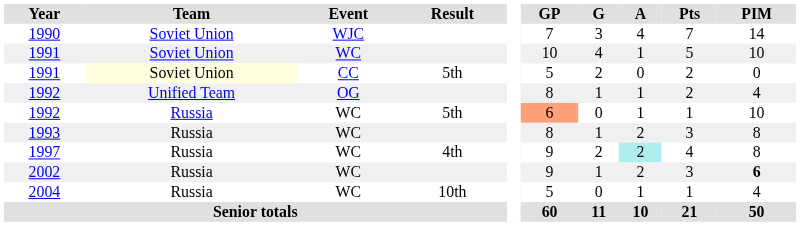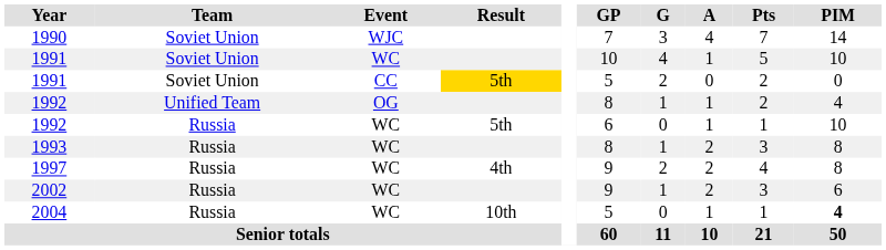1991 / CC | Team: lightyellow background -> no background
1991 / CC | Result: no background -> gold background
1992 / WC | GP: lightsalmon background -> no background
1997 | A: paleturquoise background -> no background
2002 | PIM: bold -> normal
2004 | PIM: normal -> bold
